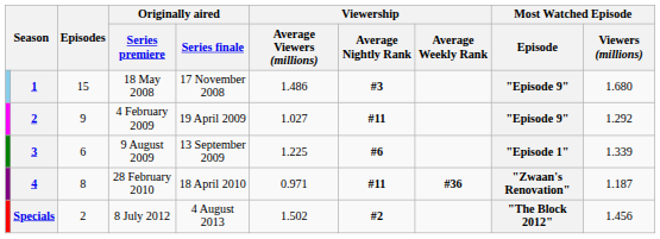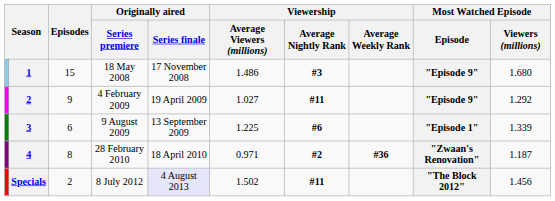28 February 2010 | Viewership / Average Nightly Rank: #11 -> #2
8 July 2012 | Originally aired / Series finale: no background -> lavender background
8 July 2012 | Viewership / Average Nightly Rank: #2 -> #11
